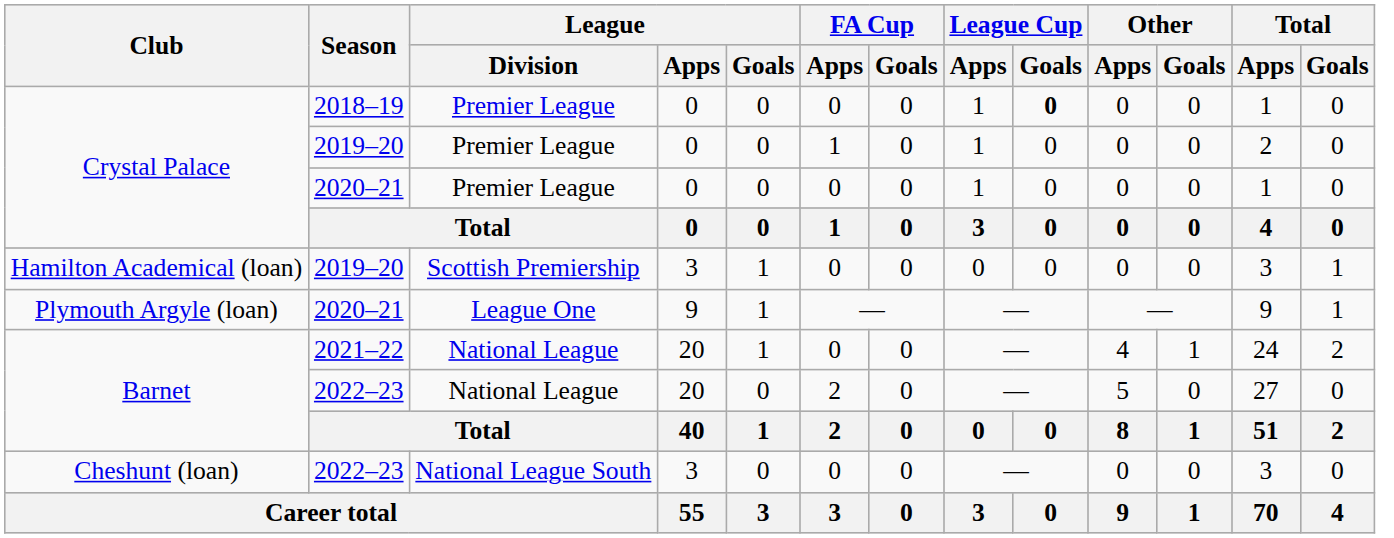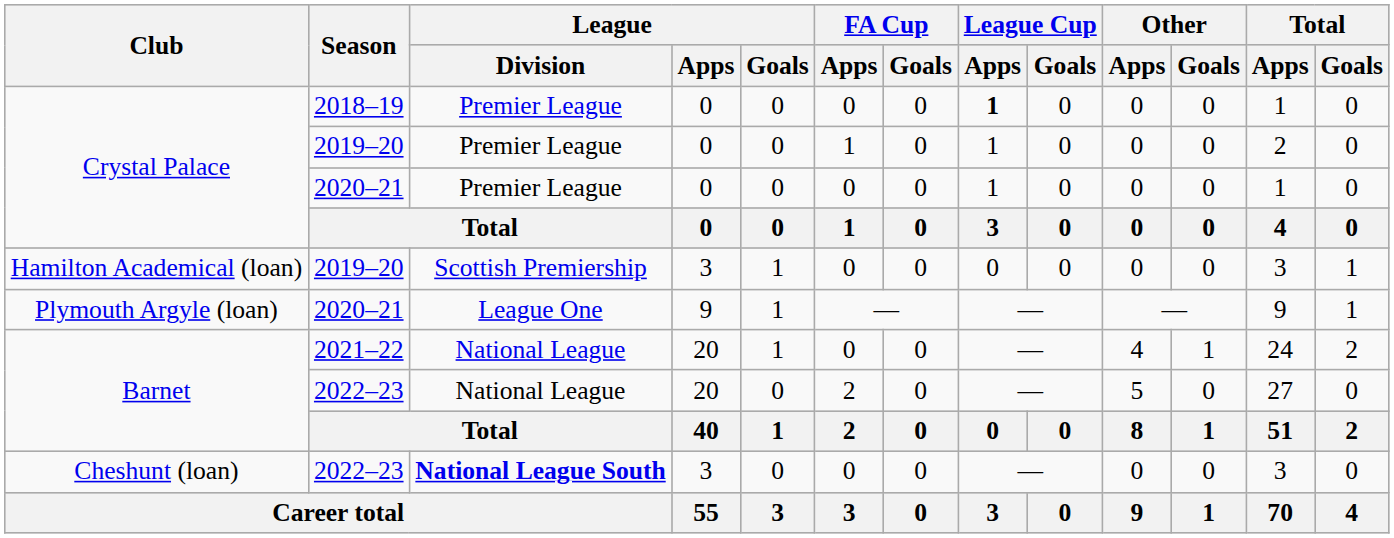Crystal Palace / 2018–19 | League Cup / Apps: normal -> bold
Crystal Palace / 2018–19 | League Cup / Goals: bold -> normal
Cheshunt (loan) | League / Division: normal -> bold
